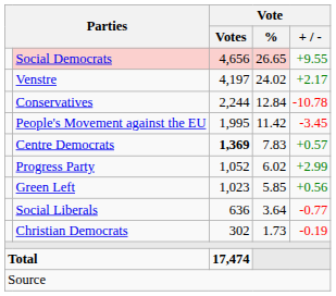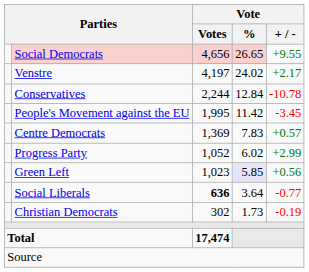Centre Democrats | Vote / Votes: bold -> normal
Green Left | Vote / %: no background -> lavender background
Social Liberals | Vote / Votes: normal -> bold
